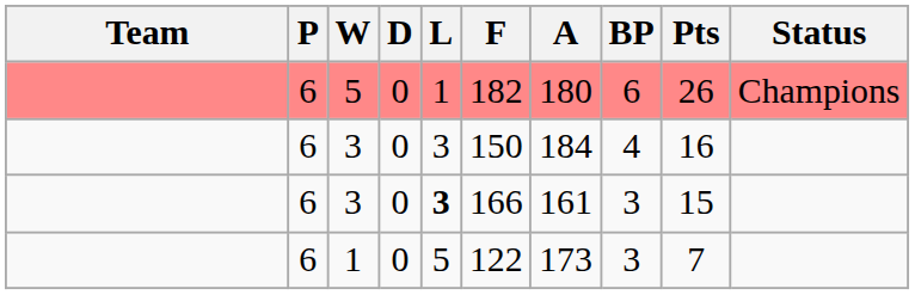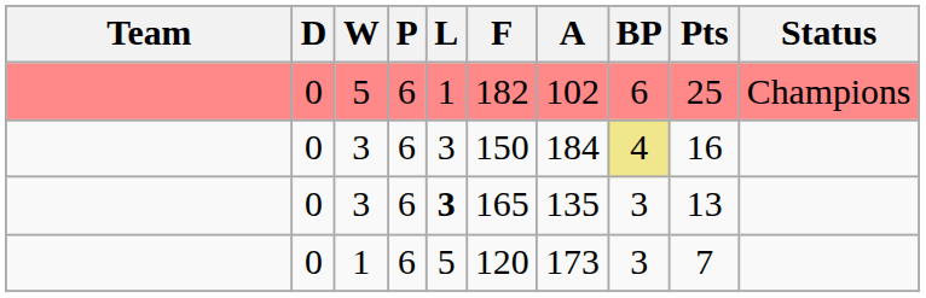columns swapped: P <-> D
row 2 | A: 180 -> 102
row 2 | Pts: 26 -> 25
row 3 | BP: no background -> khaki background
row 4 | F: 166 -> 165
row 4 | A: 161 -> 135
row 4 | Pts: 15 -> 13
row 5 | F: 122 -> 120
